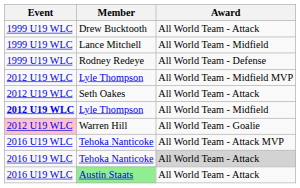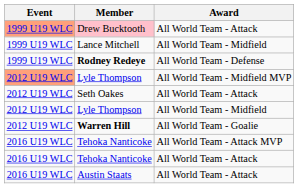row 2 | Event: no background -> lightsalmon background
row 2 | Member: no background -> pink background
row 4 | Member: normal -> bold
row 5 | Event: no background -> lightsalmon background
row 7 | Event: bold -> normal
row 8 | Event: pink background -> no background
row 8 | Member: normal -> bold
row 10 | Award: lightgrey background -> no background
row 11 | Member: lightgreen background -> no background
